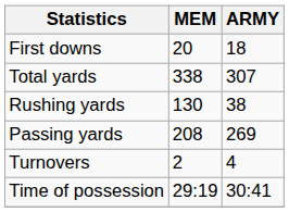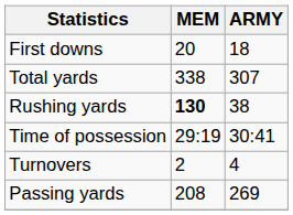Rushing yards | MEM: normal -> bold
rows swapped: Passing yards <-> Time of possession
